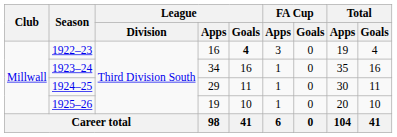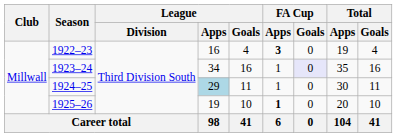1922–23 | League / Goals: bold -> normal
1922–23 | FA Cup / Apps: normal -> bold
1923–24 | FA Cup / Goals: no background -> lavender background
1924–25 | League / Apps: no background -> lightblue background
1925–26 | FA Cup / Apps: normal -> bold
